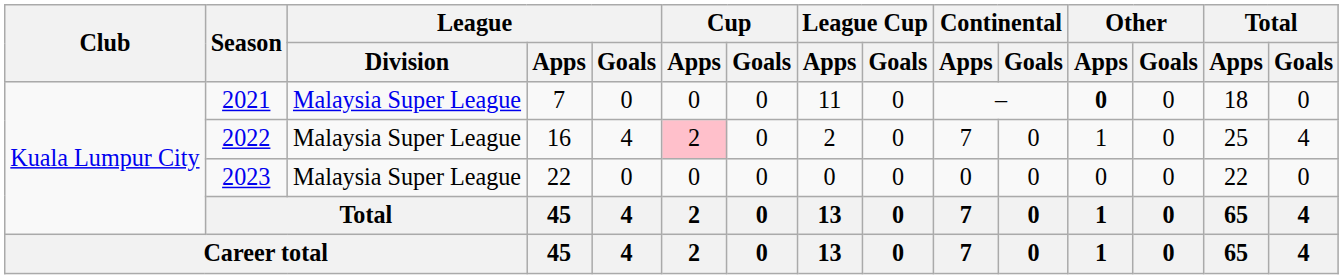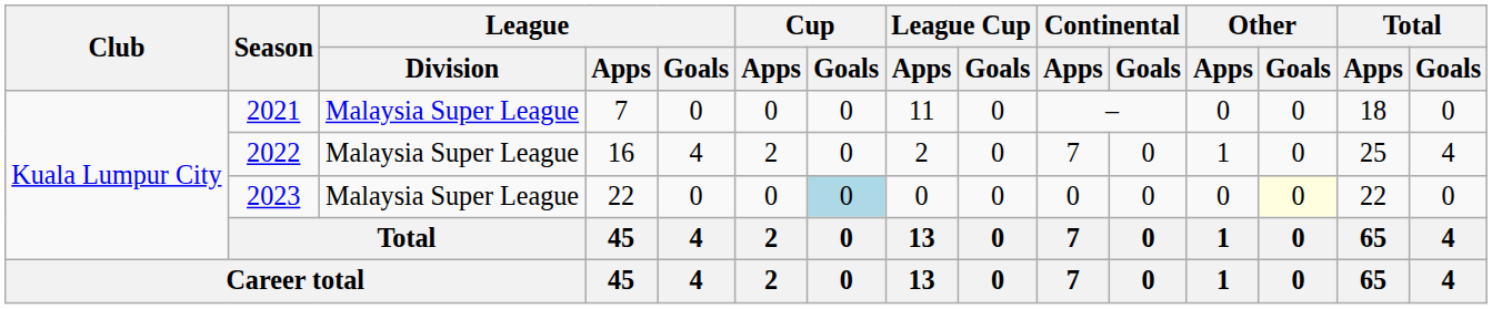2021 | Other / Apps: bold -> normal
2022 | Cup / Apps: pink background -> no background
2023 | Cup / Goals: no background -> lightblue background
2023 | Other / Goals: no background -> lightyellow background
